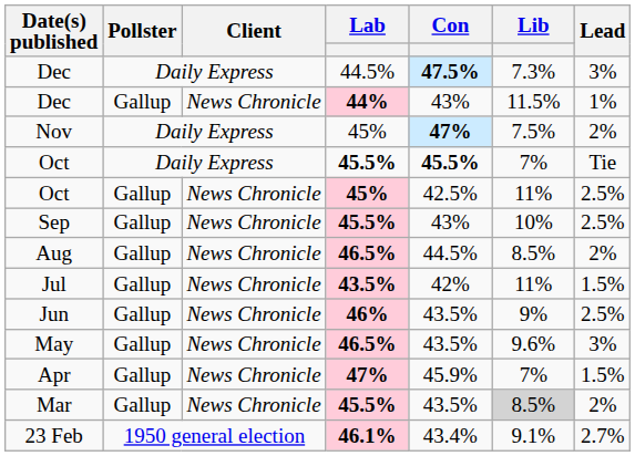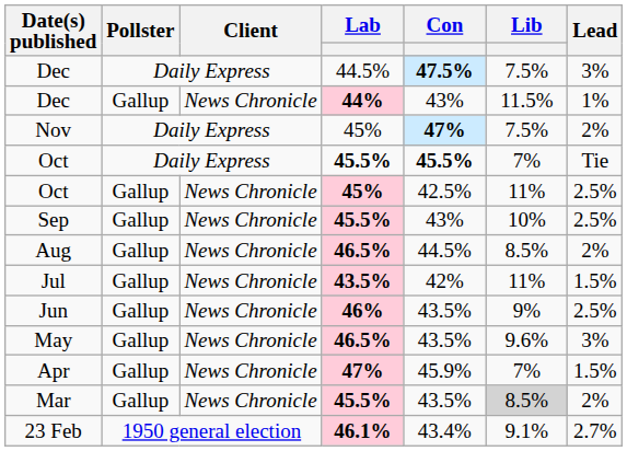Dec / 44.5% | Lib: 7.3% -> 7.5%
